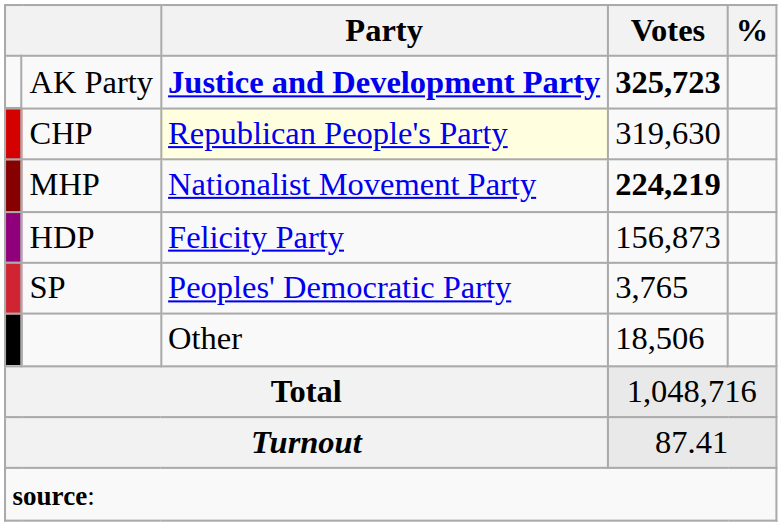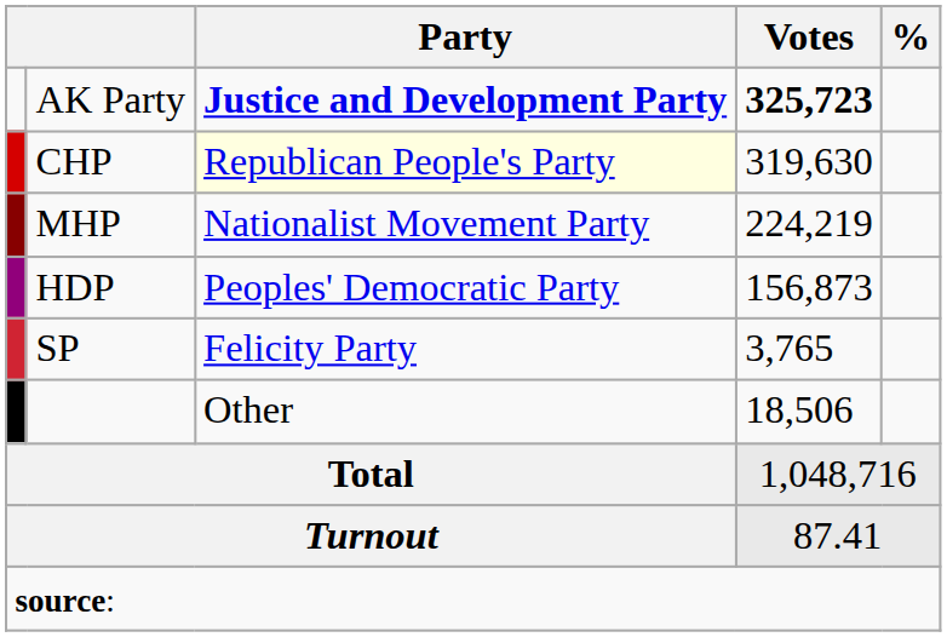MHP | Votes: bold -> normal
HDP | Party: Felicity Party -> Peoples' Democratic Party
SP | Party: Peoples' Democratic Party -> Felicity Party
